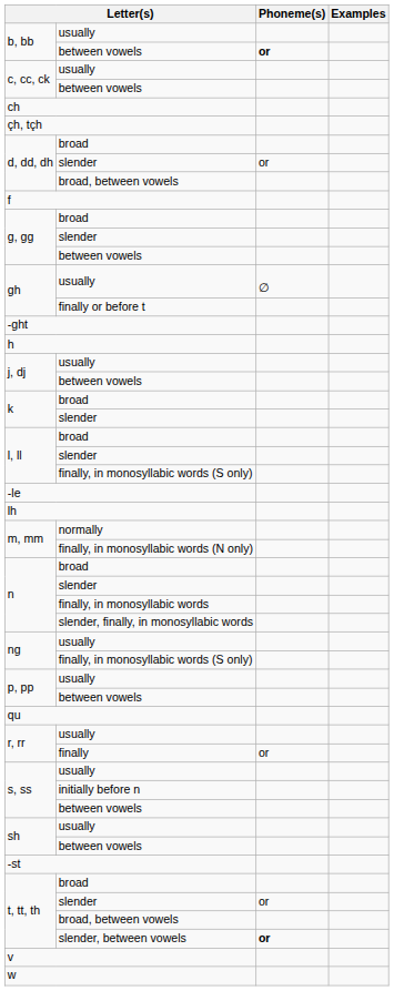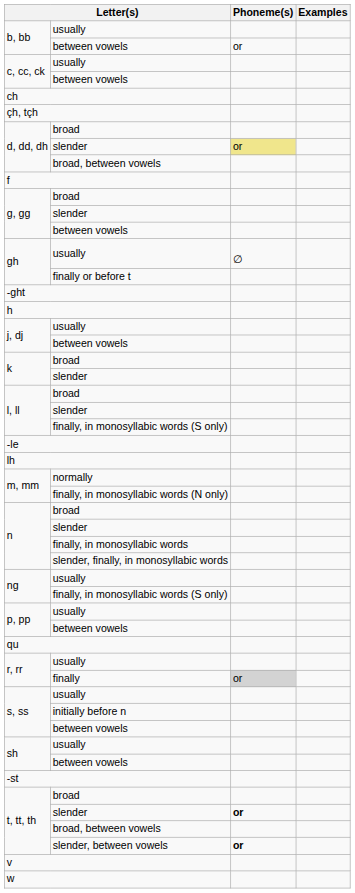b, bb / between vowels | Phoneme(s): bold -> normal
d, dd, dh / slender | Phoneme(s): no background -> khaki background
r, rr / finally | Phoneme(s): no background -> lightgrey background
t, tt, th / slender | Phoneme(s): normal -> bold
